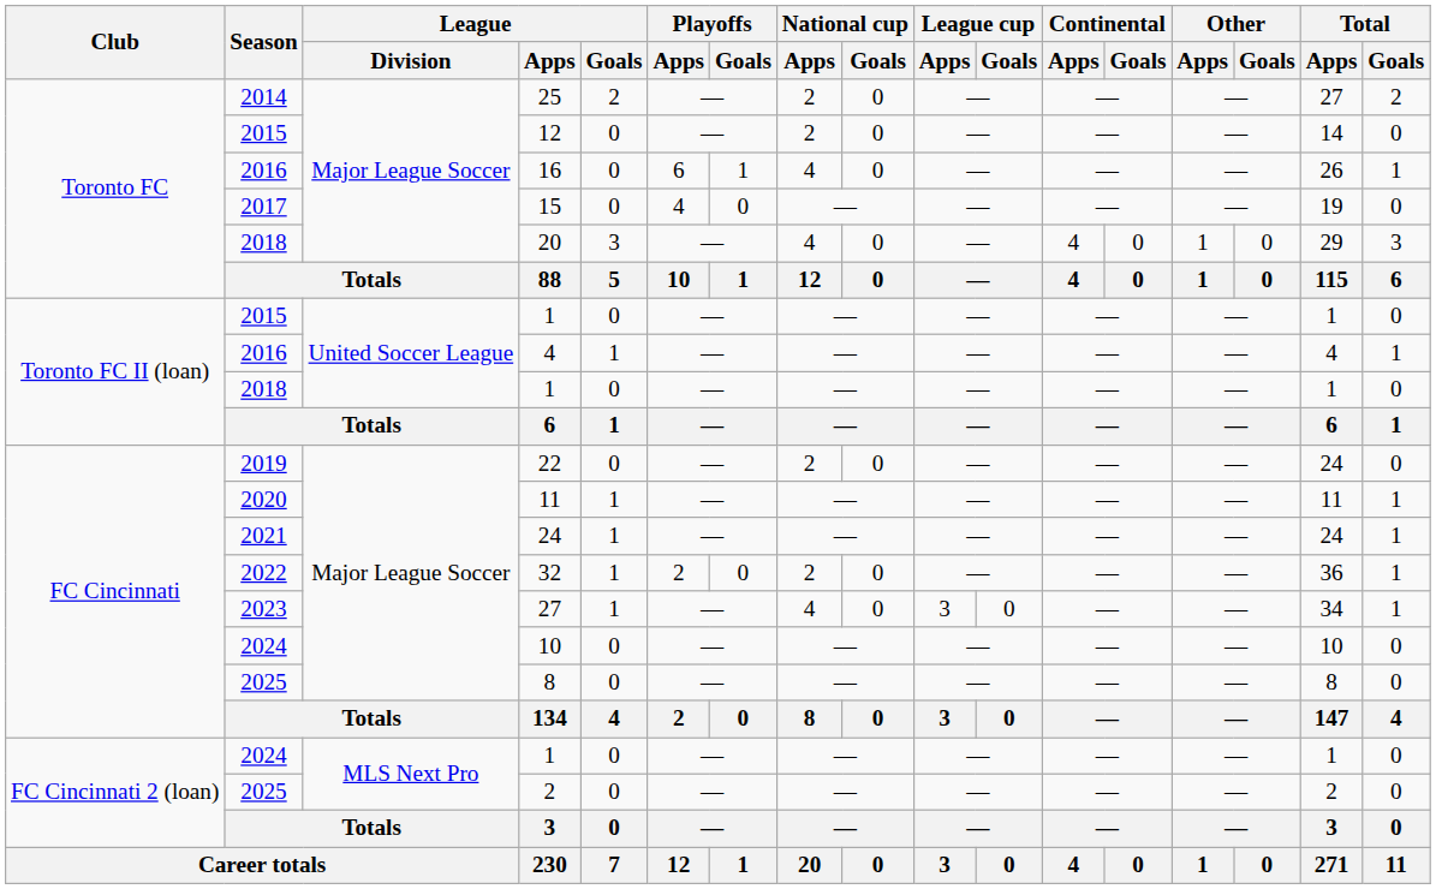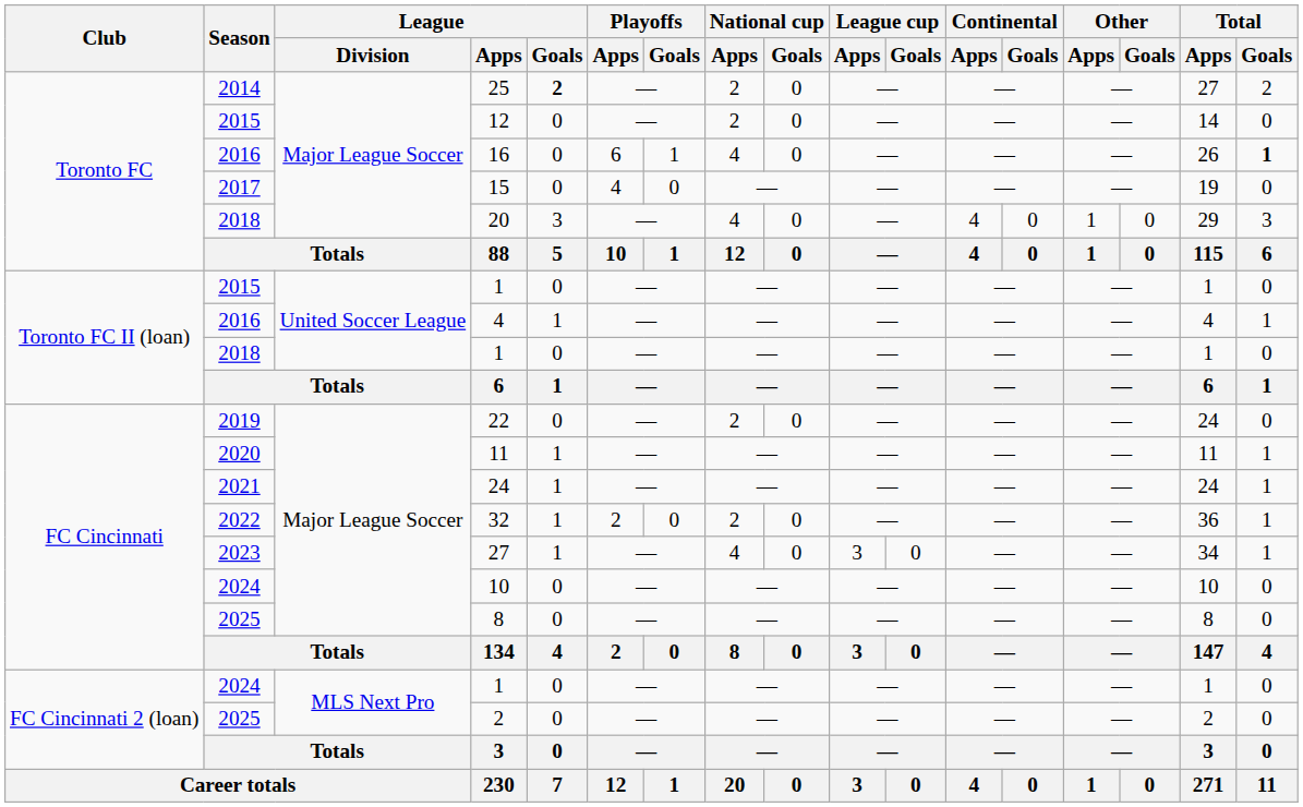25 | League / Goals: normal -> bold
16 | Total / Goals: normal -> bold
